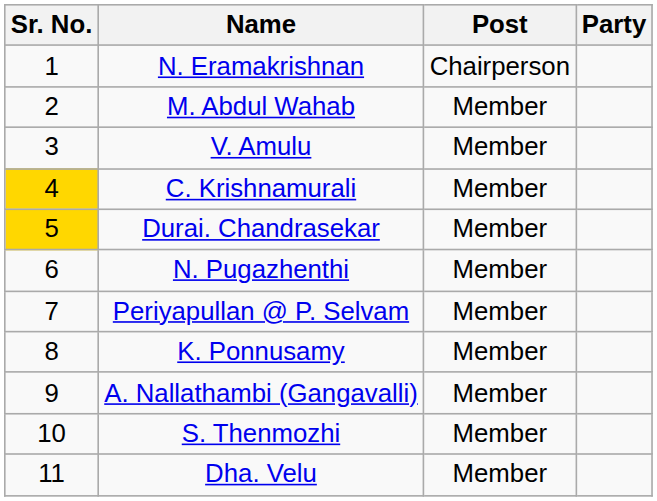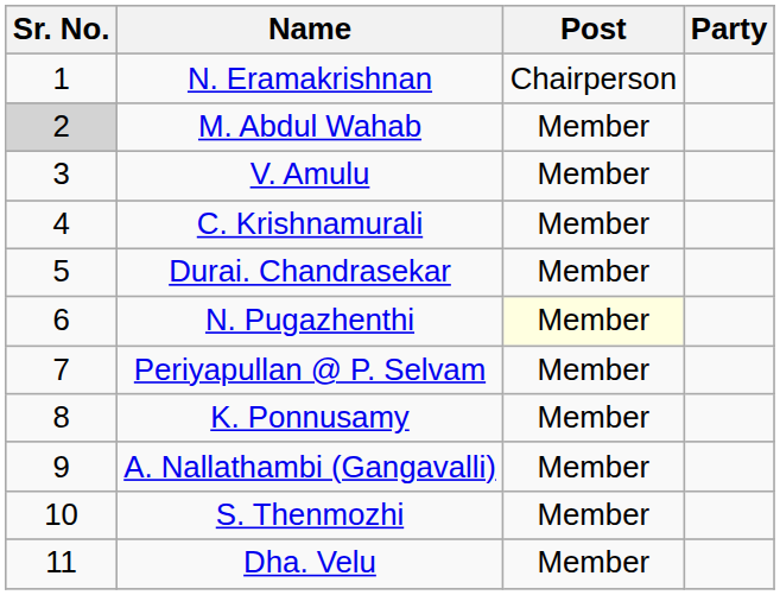M. Abdul Wahab | Sr. No.: no background -> lightgrey background
C. Krishnamurali | Sr. No.: gold background -> no background
Durai. Chandrasekar | Sr. No.: gold background -> no background
N. Pugazhenthi | Post: no background -> lightyellow background
